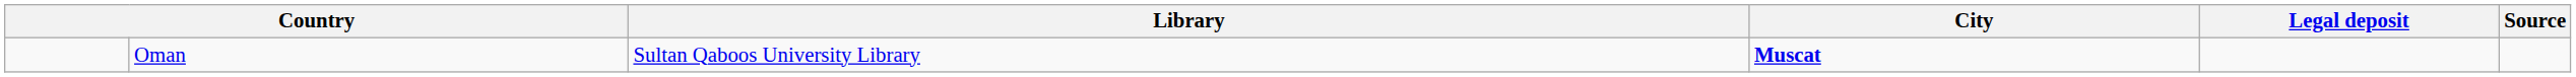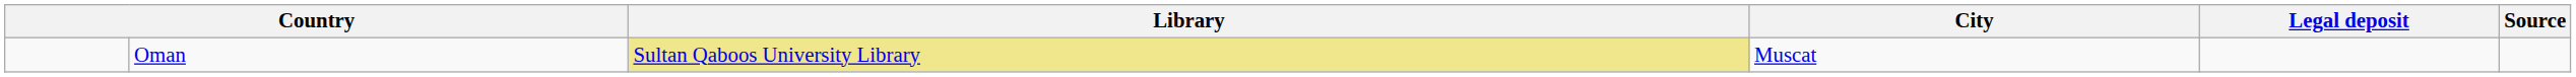Oman | Library: no background -> khaki background
Oman | City: bold -> normal
